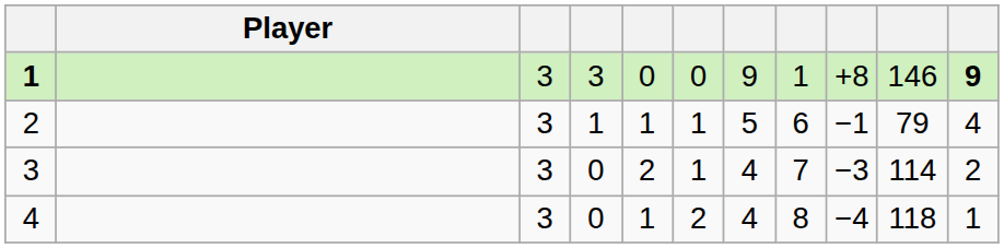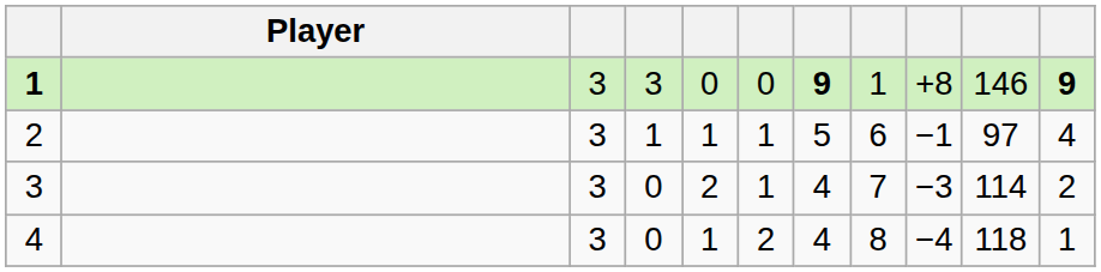row 2 | column 7: normal -> bold
row 3 | column 10: 79 -> 97
